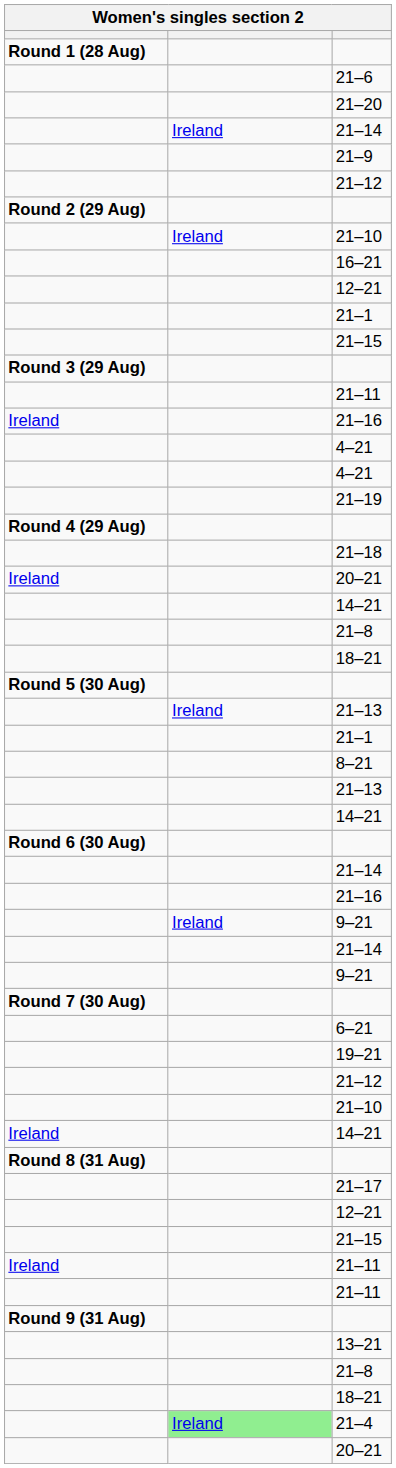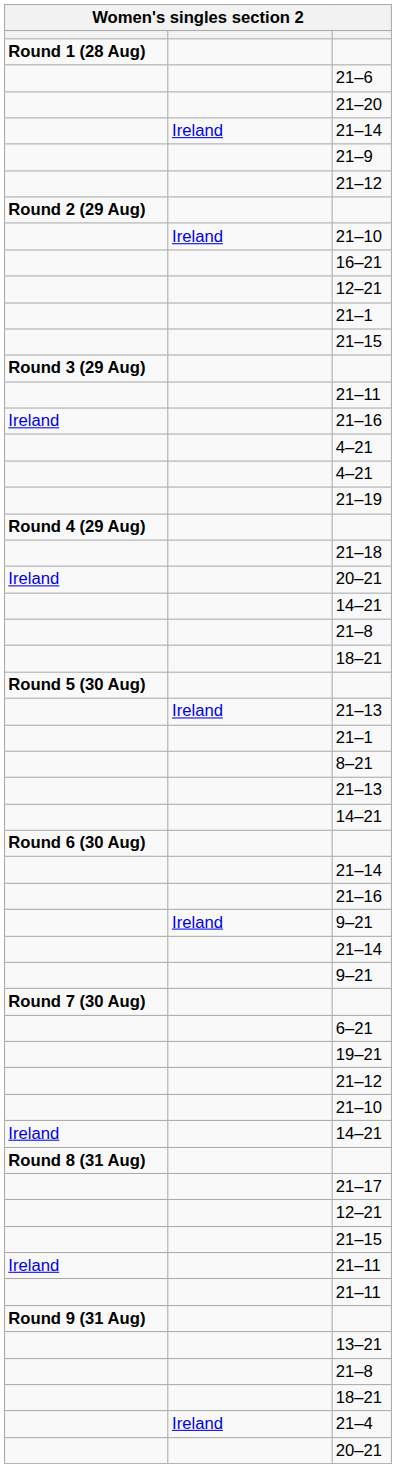21–4 | column 2: lightgreen background -> no background
